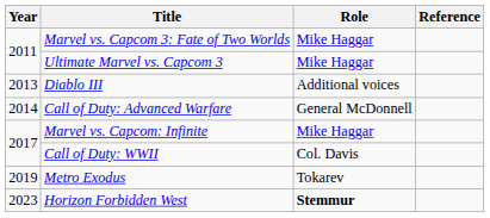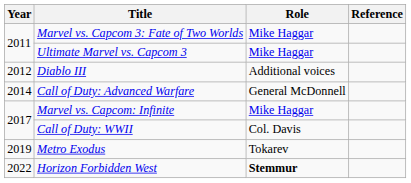Diablo III | Year: 2013 -> 2012
Horizon Forbidden West | Year: 2023 -> 2022
